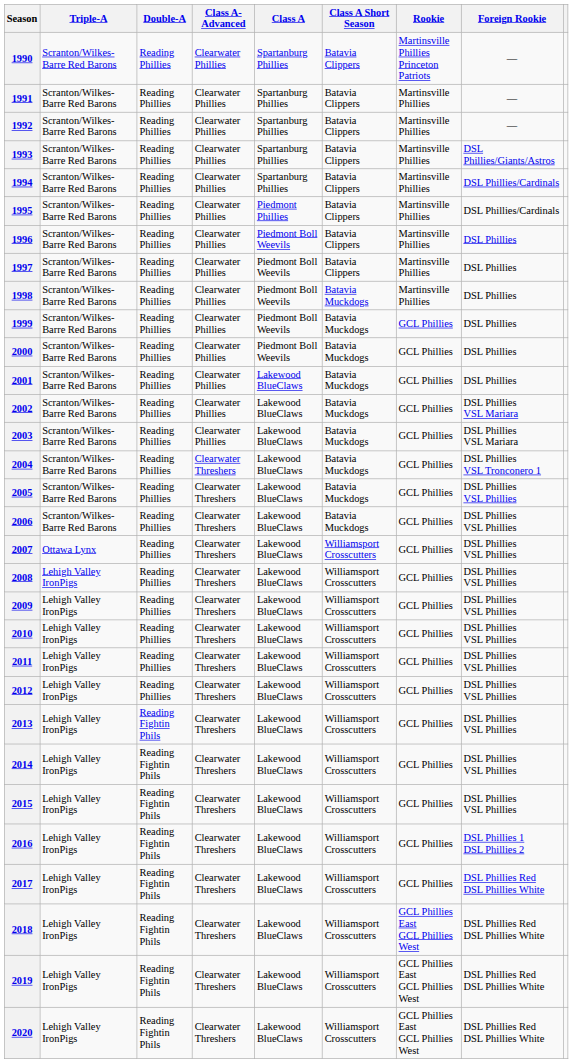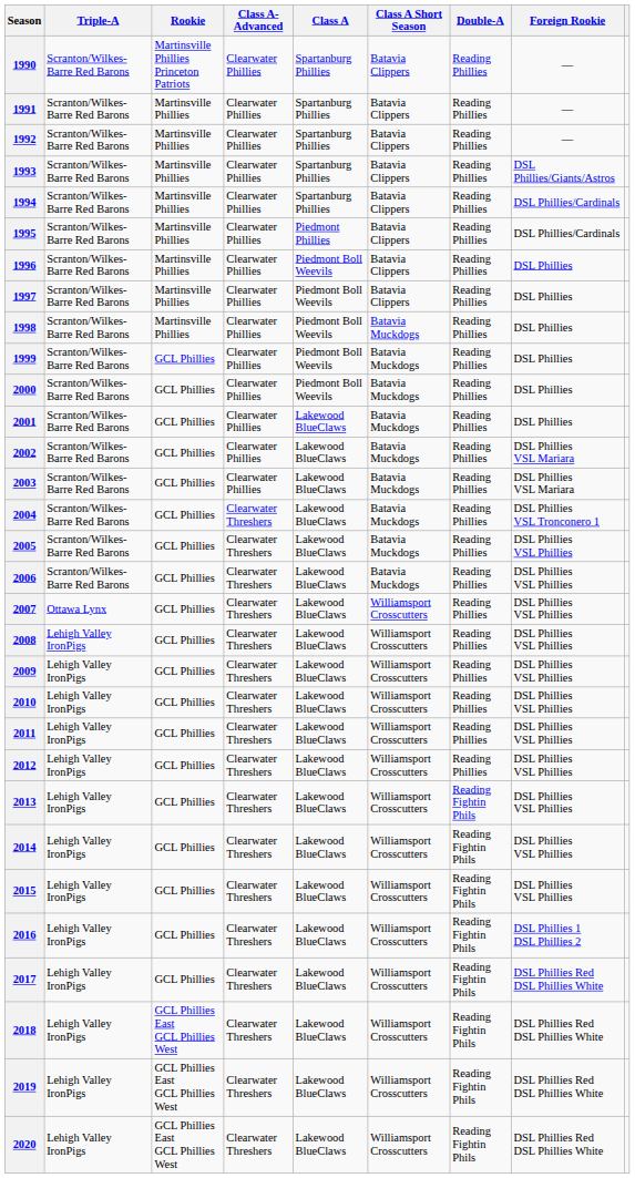columns swapped: Double-A <-> Rookie
